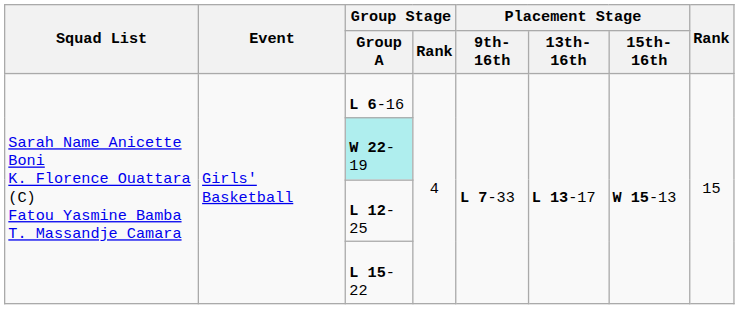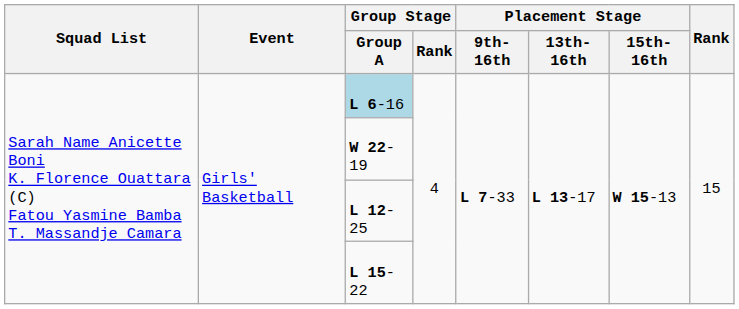L 6-16 | Group Stage / Group A: no background -> lightblue background
W 22-19 | Group Stage / Group A: paleturquoise background -> no background
